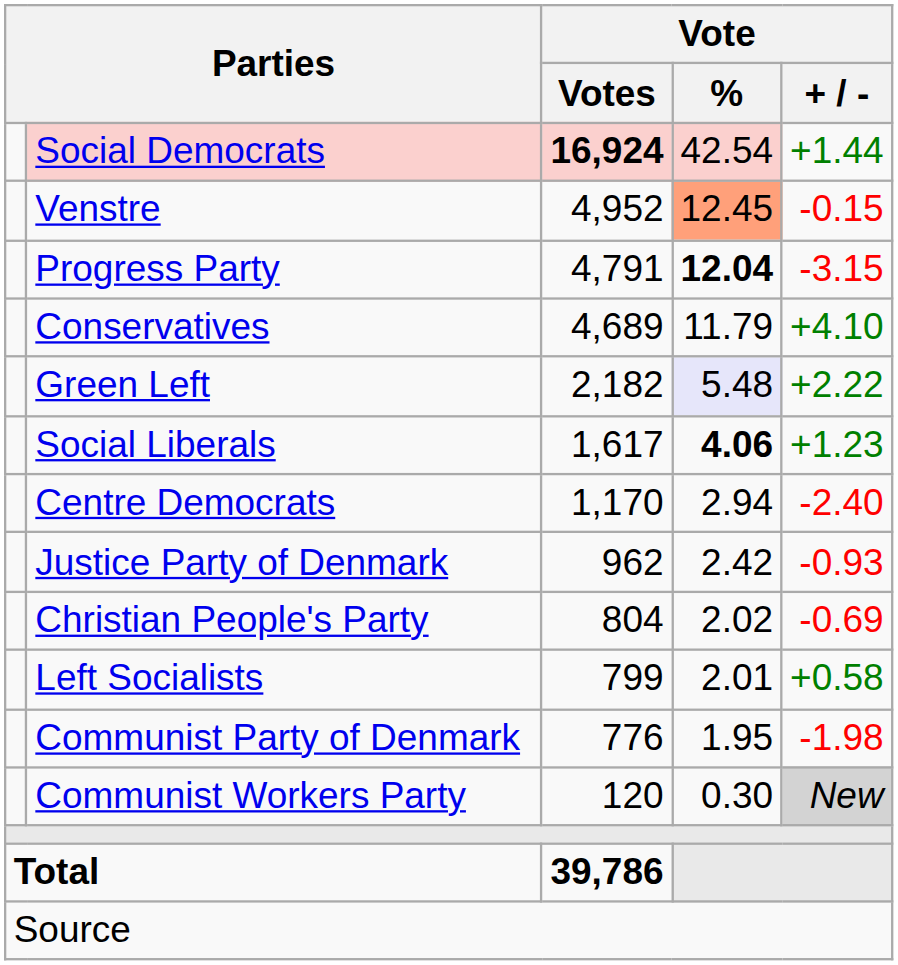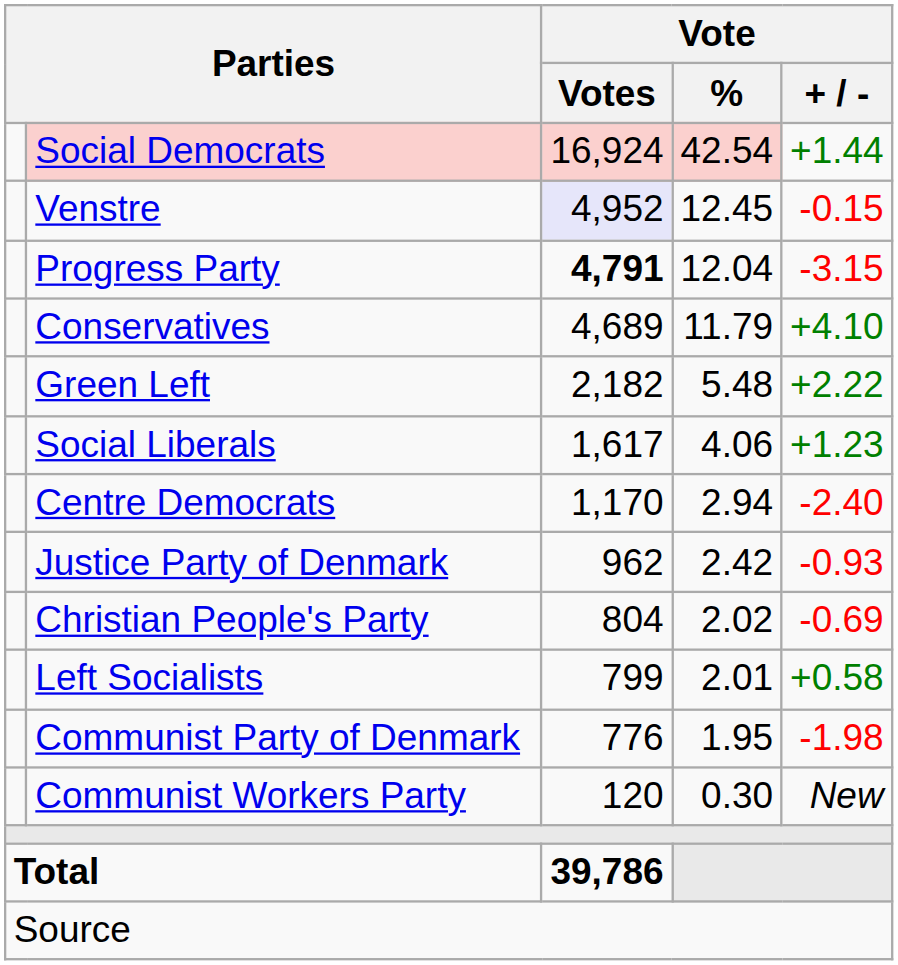Social Democrats | Vote / Votes: bold -> normal
Venstre | Vote / Votes: no background -> lavender background
Venstre | Vote / %: lightsalmon background -> no background
Progress Party | Vote / Votes: normal -> bold
Progress Party | Vote / %: bold -> normal
Green Left | Vote / %: lavender background -> no background
Social Liberals | Vote / %: bold -> normal
Communist Workers Party | Vote / + / -: lightgrey background -> no background
